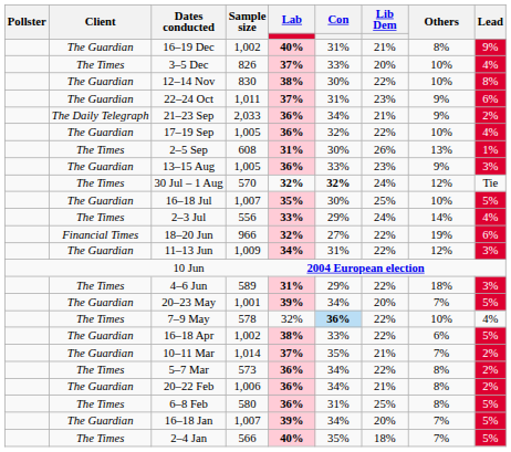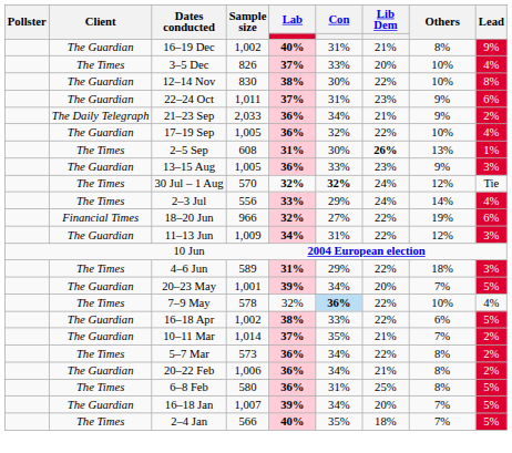2–5 Sep | Lib Dem: normal -> bold
- row: The Guardian | 16–18 Jul | 1,007 | 35% | 30% | 25% | 10% | 5%
